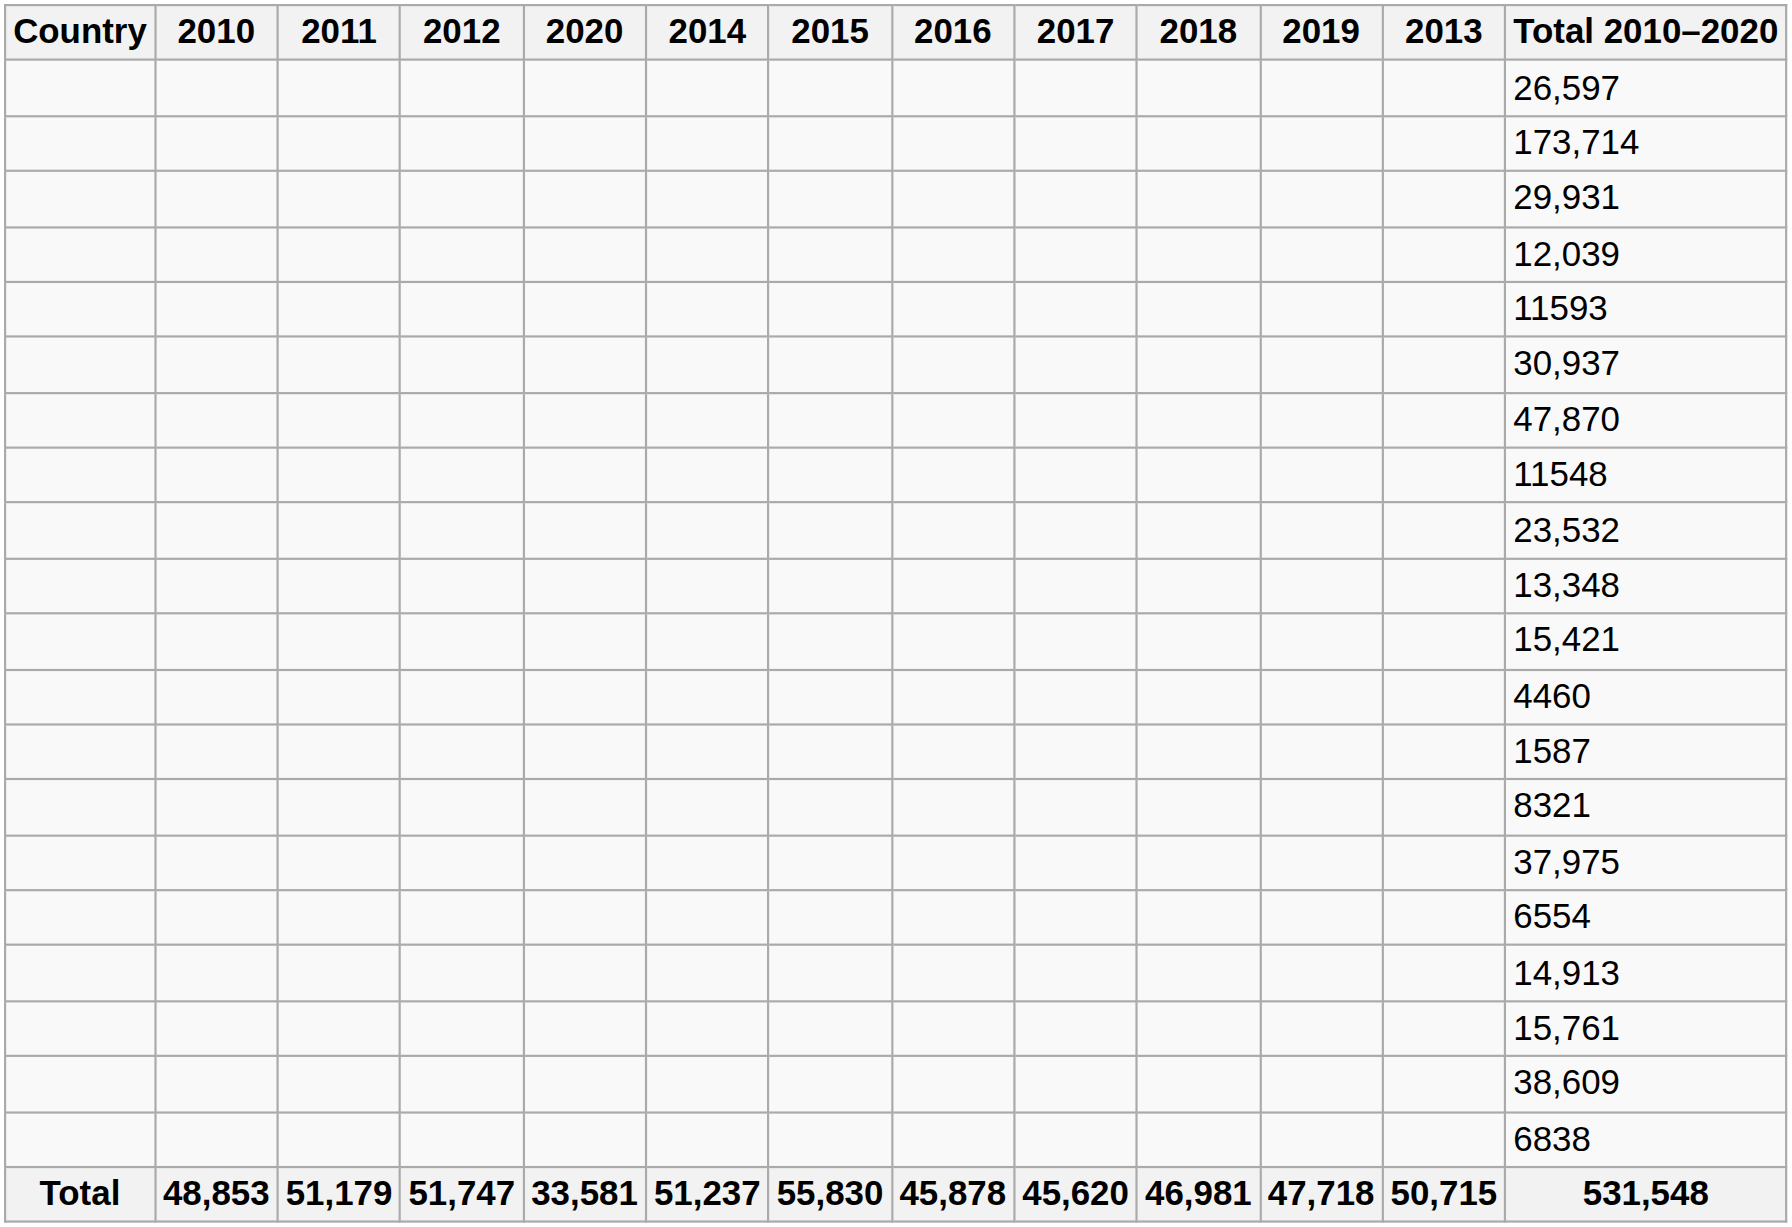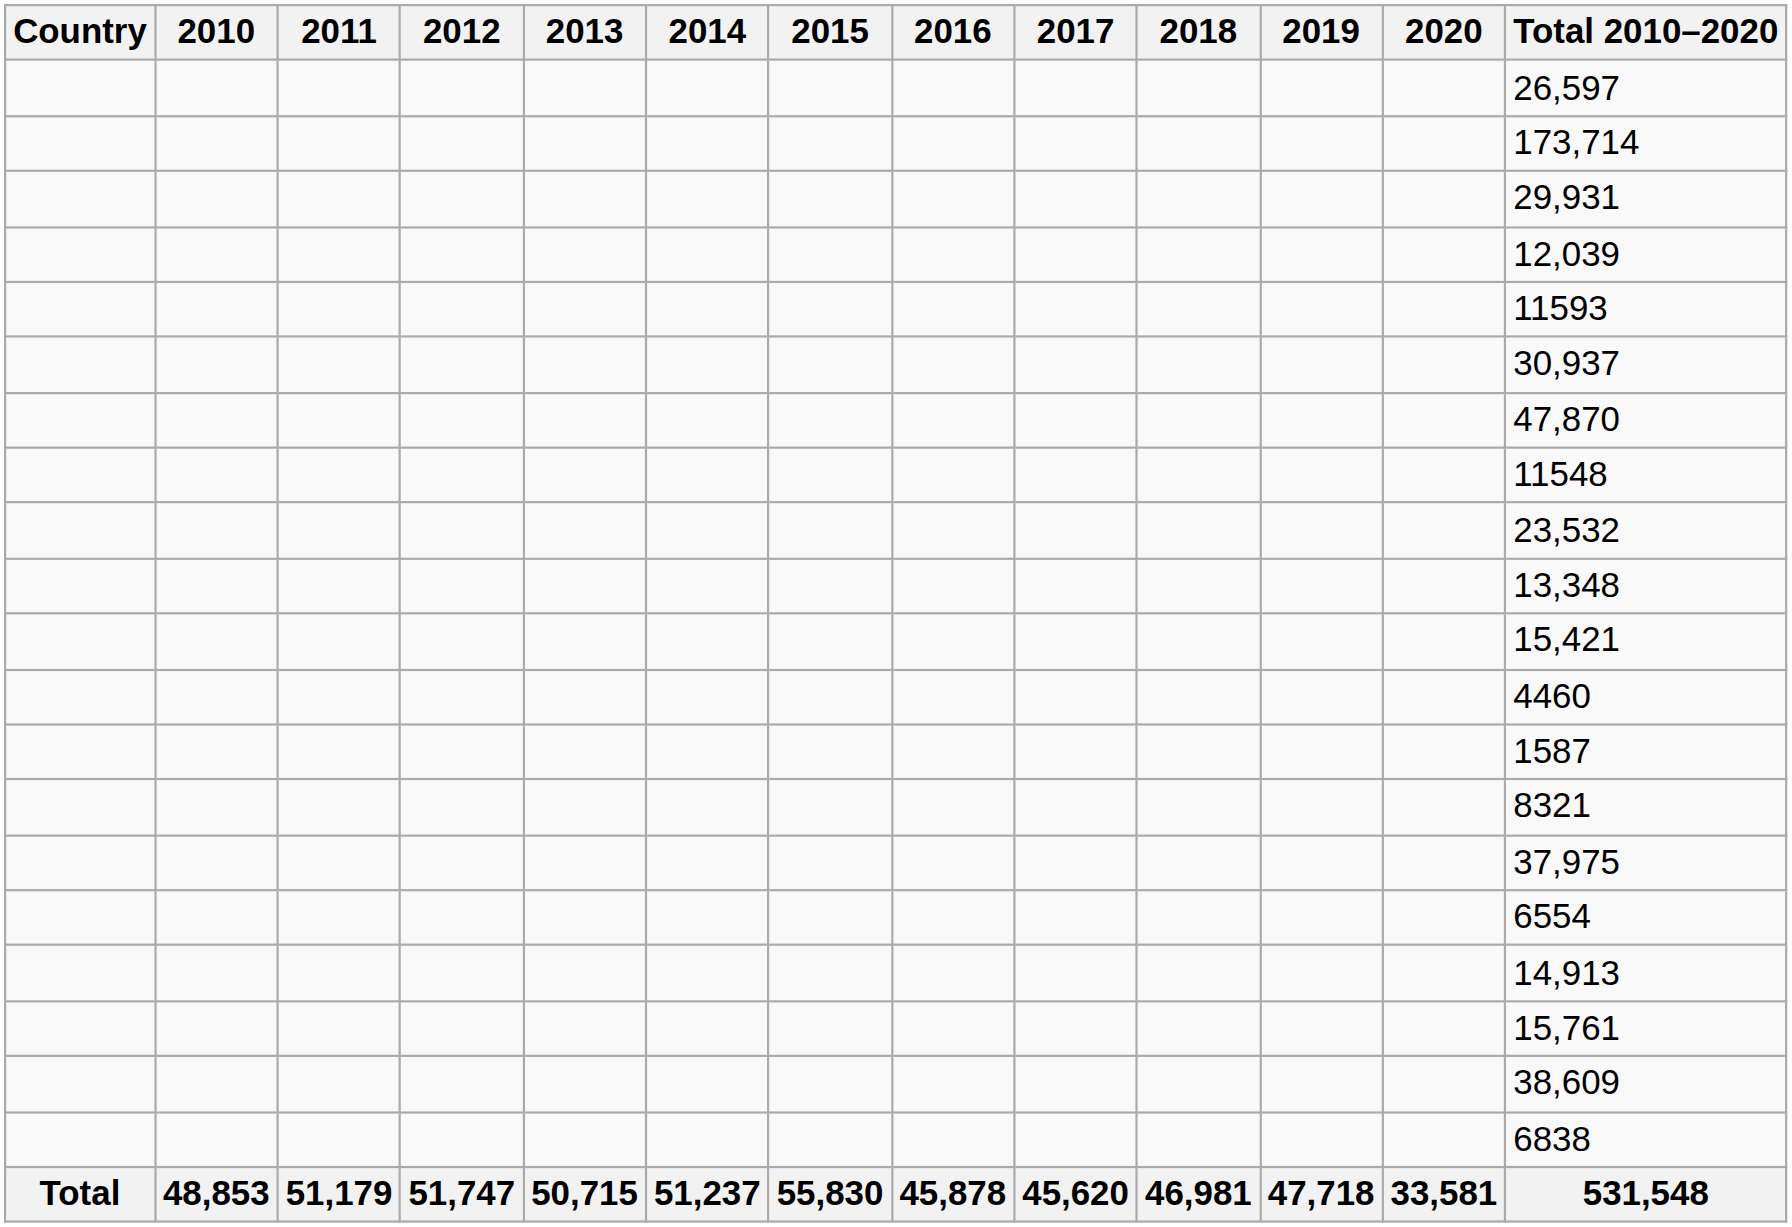columns swapped: 2013 <-> 2020
